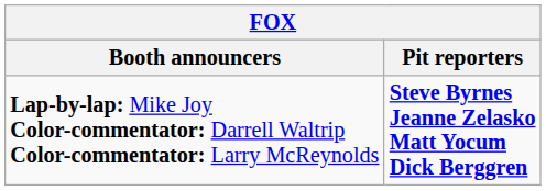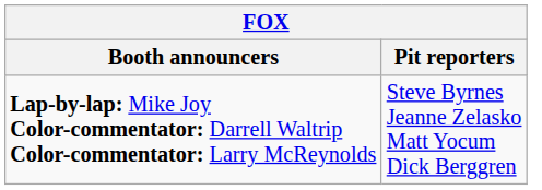row 3 | Pit reporters: bold -> normal
